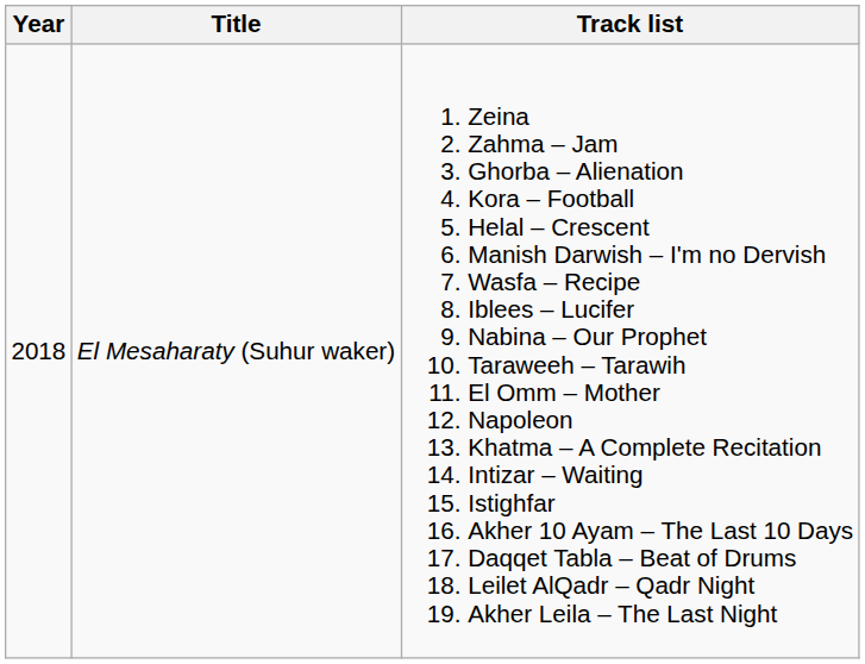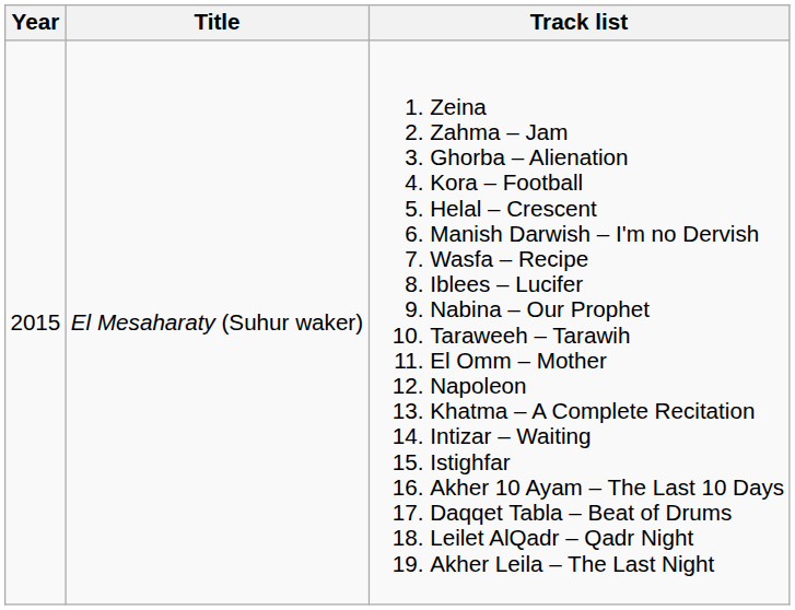El Mesaharaty (Suhur waker) | Year: 2018 -> 2015
